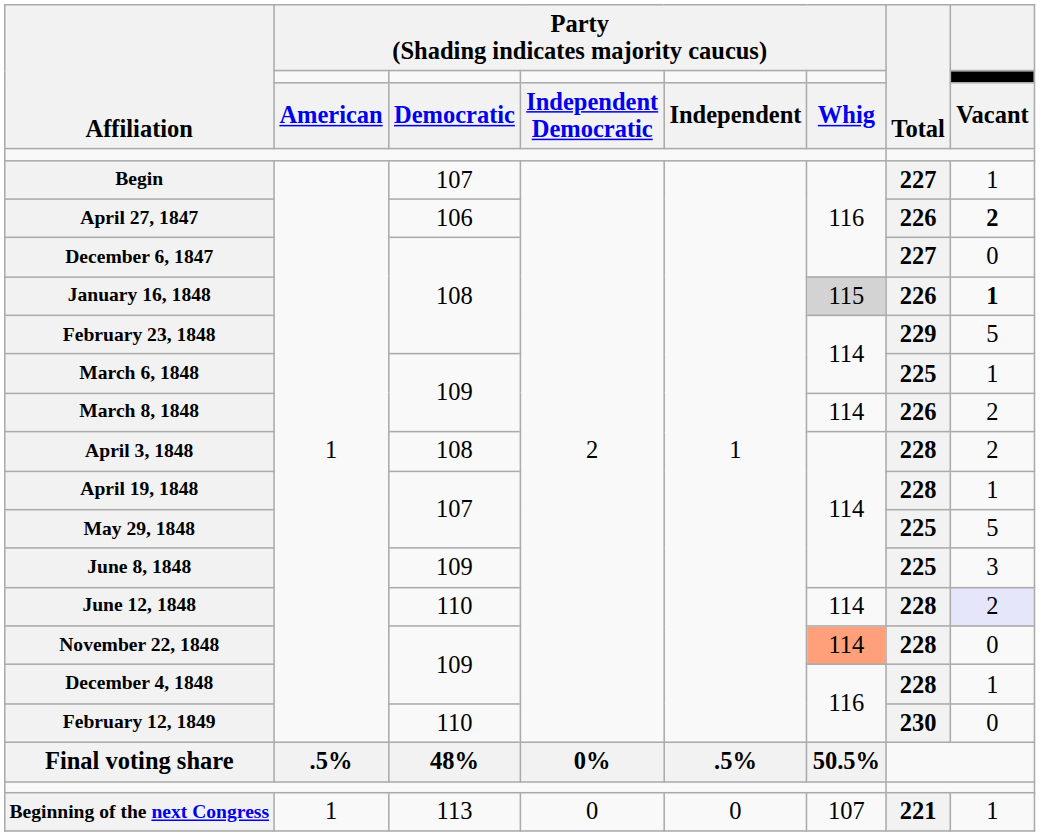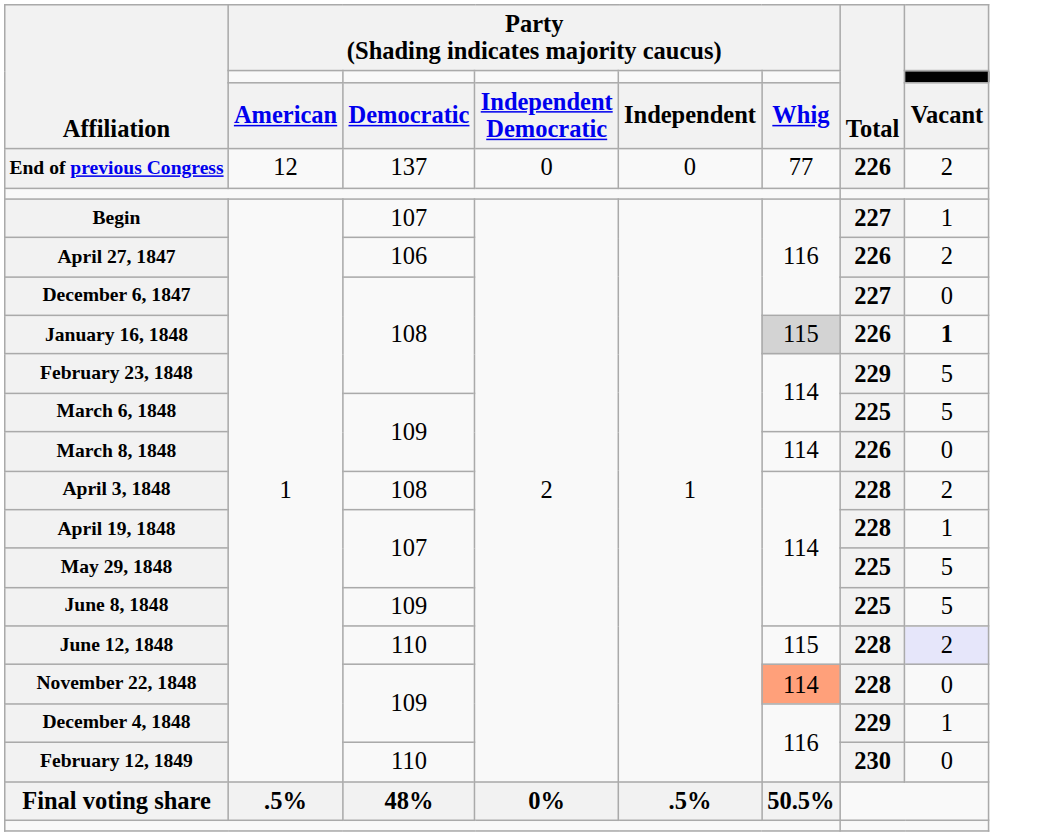+ row: End of previous Congress | 12 | 137 | 0 | 0 | 77 | 226 | 2
April 27, 1847 | column 8: bold -> normal
March 6, 1848 | column 8: 1 -> 5
March 8, 1848 | column 8: 2 -> 0
June 8, 1848 | column 8: 3 -> 5
June 12, 1848 | column 6: 114 -> 115
December 4, 1848 | Total: 228 -> 229
- row: Beginning of the next Congress | 1 | 113 | 0 | 0 | 107 | 221 | 1
